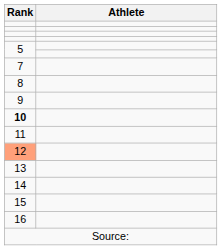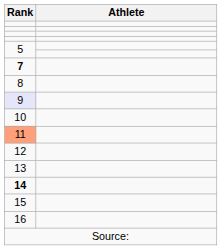row 8 | Rank: normal -> bold
row 10 | Rank: no background -> lavender background
row 11 | Rank: bold -> normal
row 12 | Rank: no background -> lightsalmon background
row 13 | Rank: lightsalmon background -> no background
row 15 | Rank: normal -> bold
